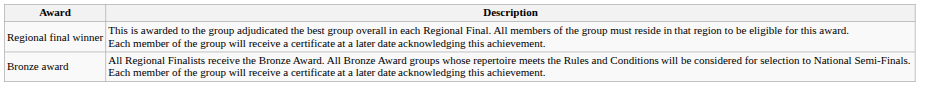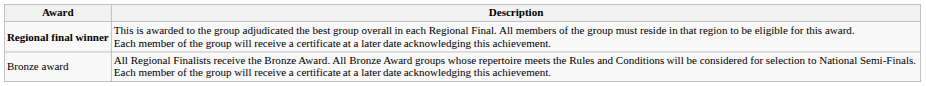row 2 | Award: normal -> bold
